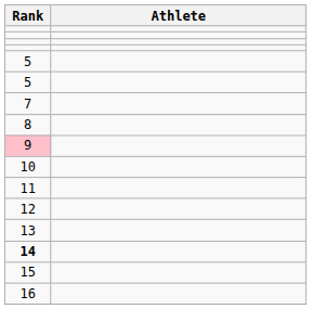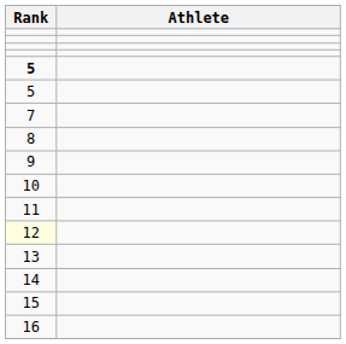row 6 | Rank: normal -> bold
row 10 | Rank: pink background -> no background
row 13 | Rank: no background -> lightyellow background
row 15 | Rank: bold -> normal
